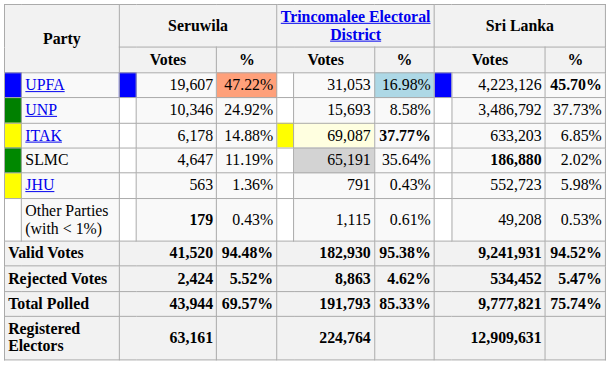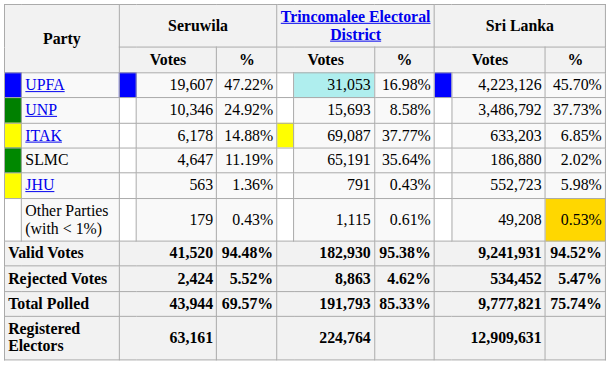UPFA | Seruwila / %: lightsalmon background -> no background
UPFA | column 7: no background -> paleturquoise background
UPFA | Trincomalee Electoral District / %: lightblue background -> no background
UPFA | Sri Lanka / %: bold -> normal
ITAK | column 7: lightyellow background -> no background
ITAK | Trincomalee Electoral District / %: bold -> normal
SLMC | column 7: lightgrey background -> no background
SLMC | column 10: bold -> normal
Other Parties (with < 1%) | column 4: bold -> normal
Other Parties (with < 1%) | Sri Lanka / %: no background -> gold background
